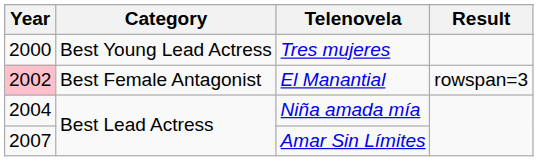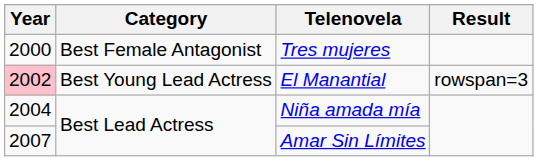Tres mujeres | Category: Best Young Lead Actress -> Best Female Antagonist
El Manantial | Category: Best Female Antagonist -> Best Young Lead Actress
